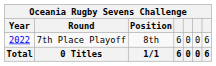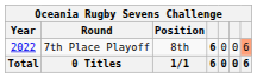7th Place Playoff | column 4: normal -> bold
7th Place Playoff | column 7: no background -> lightsalmon background
